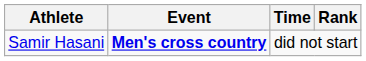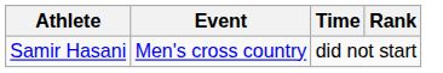Samir Hasani | Event: bold -> normal
